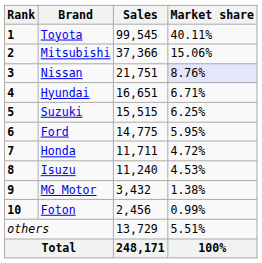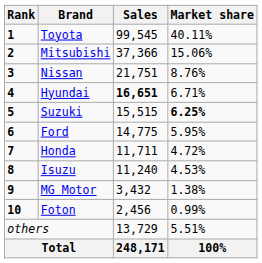Nissan | Market share: lavender background -> no background
Hyundai | Sales: normal -> bold
Suzuki | Market share: normal -> bold
